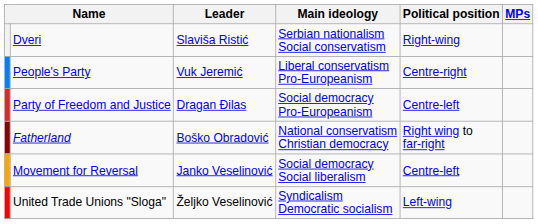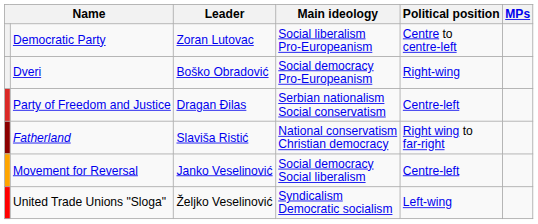+ row: Democratic Party | Zoran Lutovac | Social liberalism Pro-Europeanism | Centre to centre-left
Dveri | Leader: Slaviša Ristić -> Boško Obradović
Dveri | Main ideology: Serbian nationalism Social conservatism -> Social democracy Pro-Europeanism
- row: People's Party | Vuk Jeremić | Liberal conservatism Pro-Europeanism | Centre-right
Party of Freedom and Justice | Main ideology: Social democracy Pro-Europeanism -> Serbian nationalism Social conservatism
Fatherland | Leader: Boško Obradović -> Slaviša Ristić
